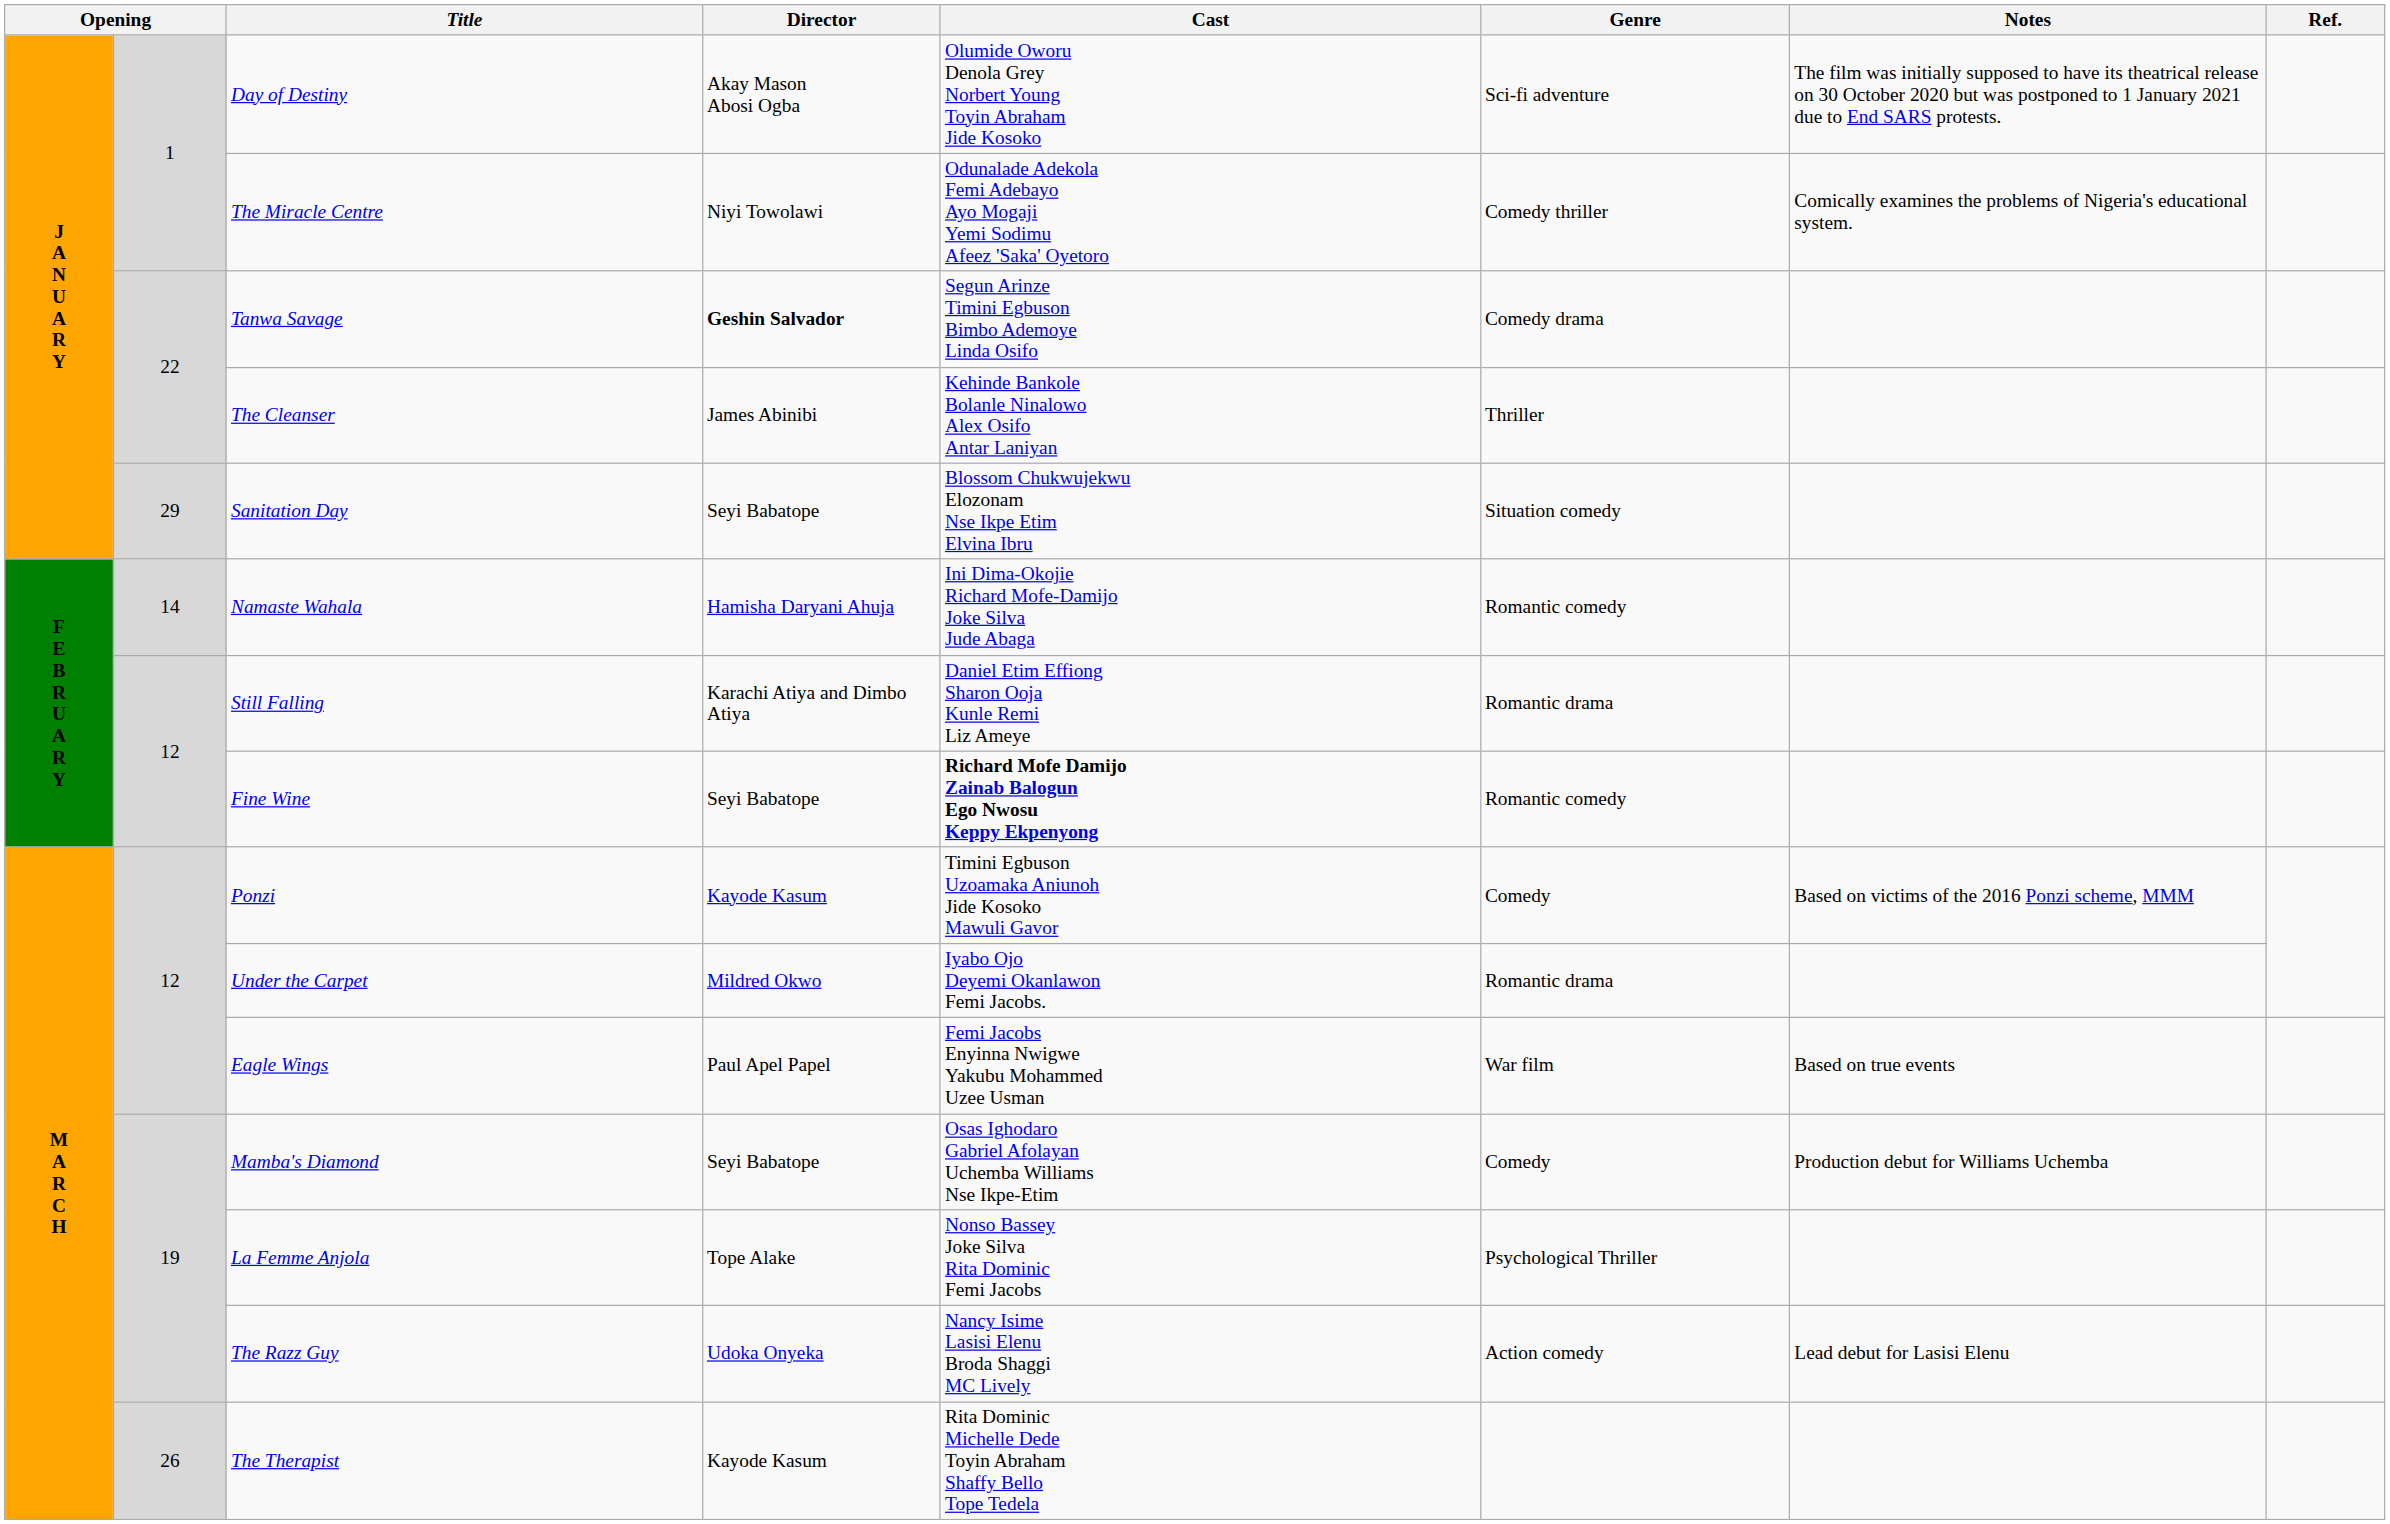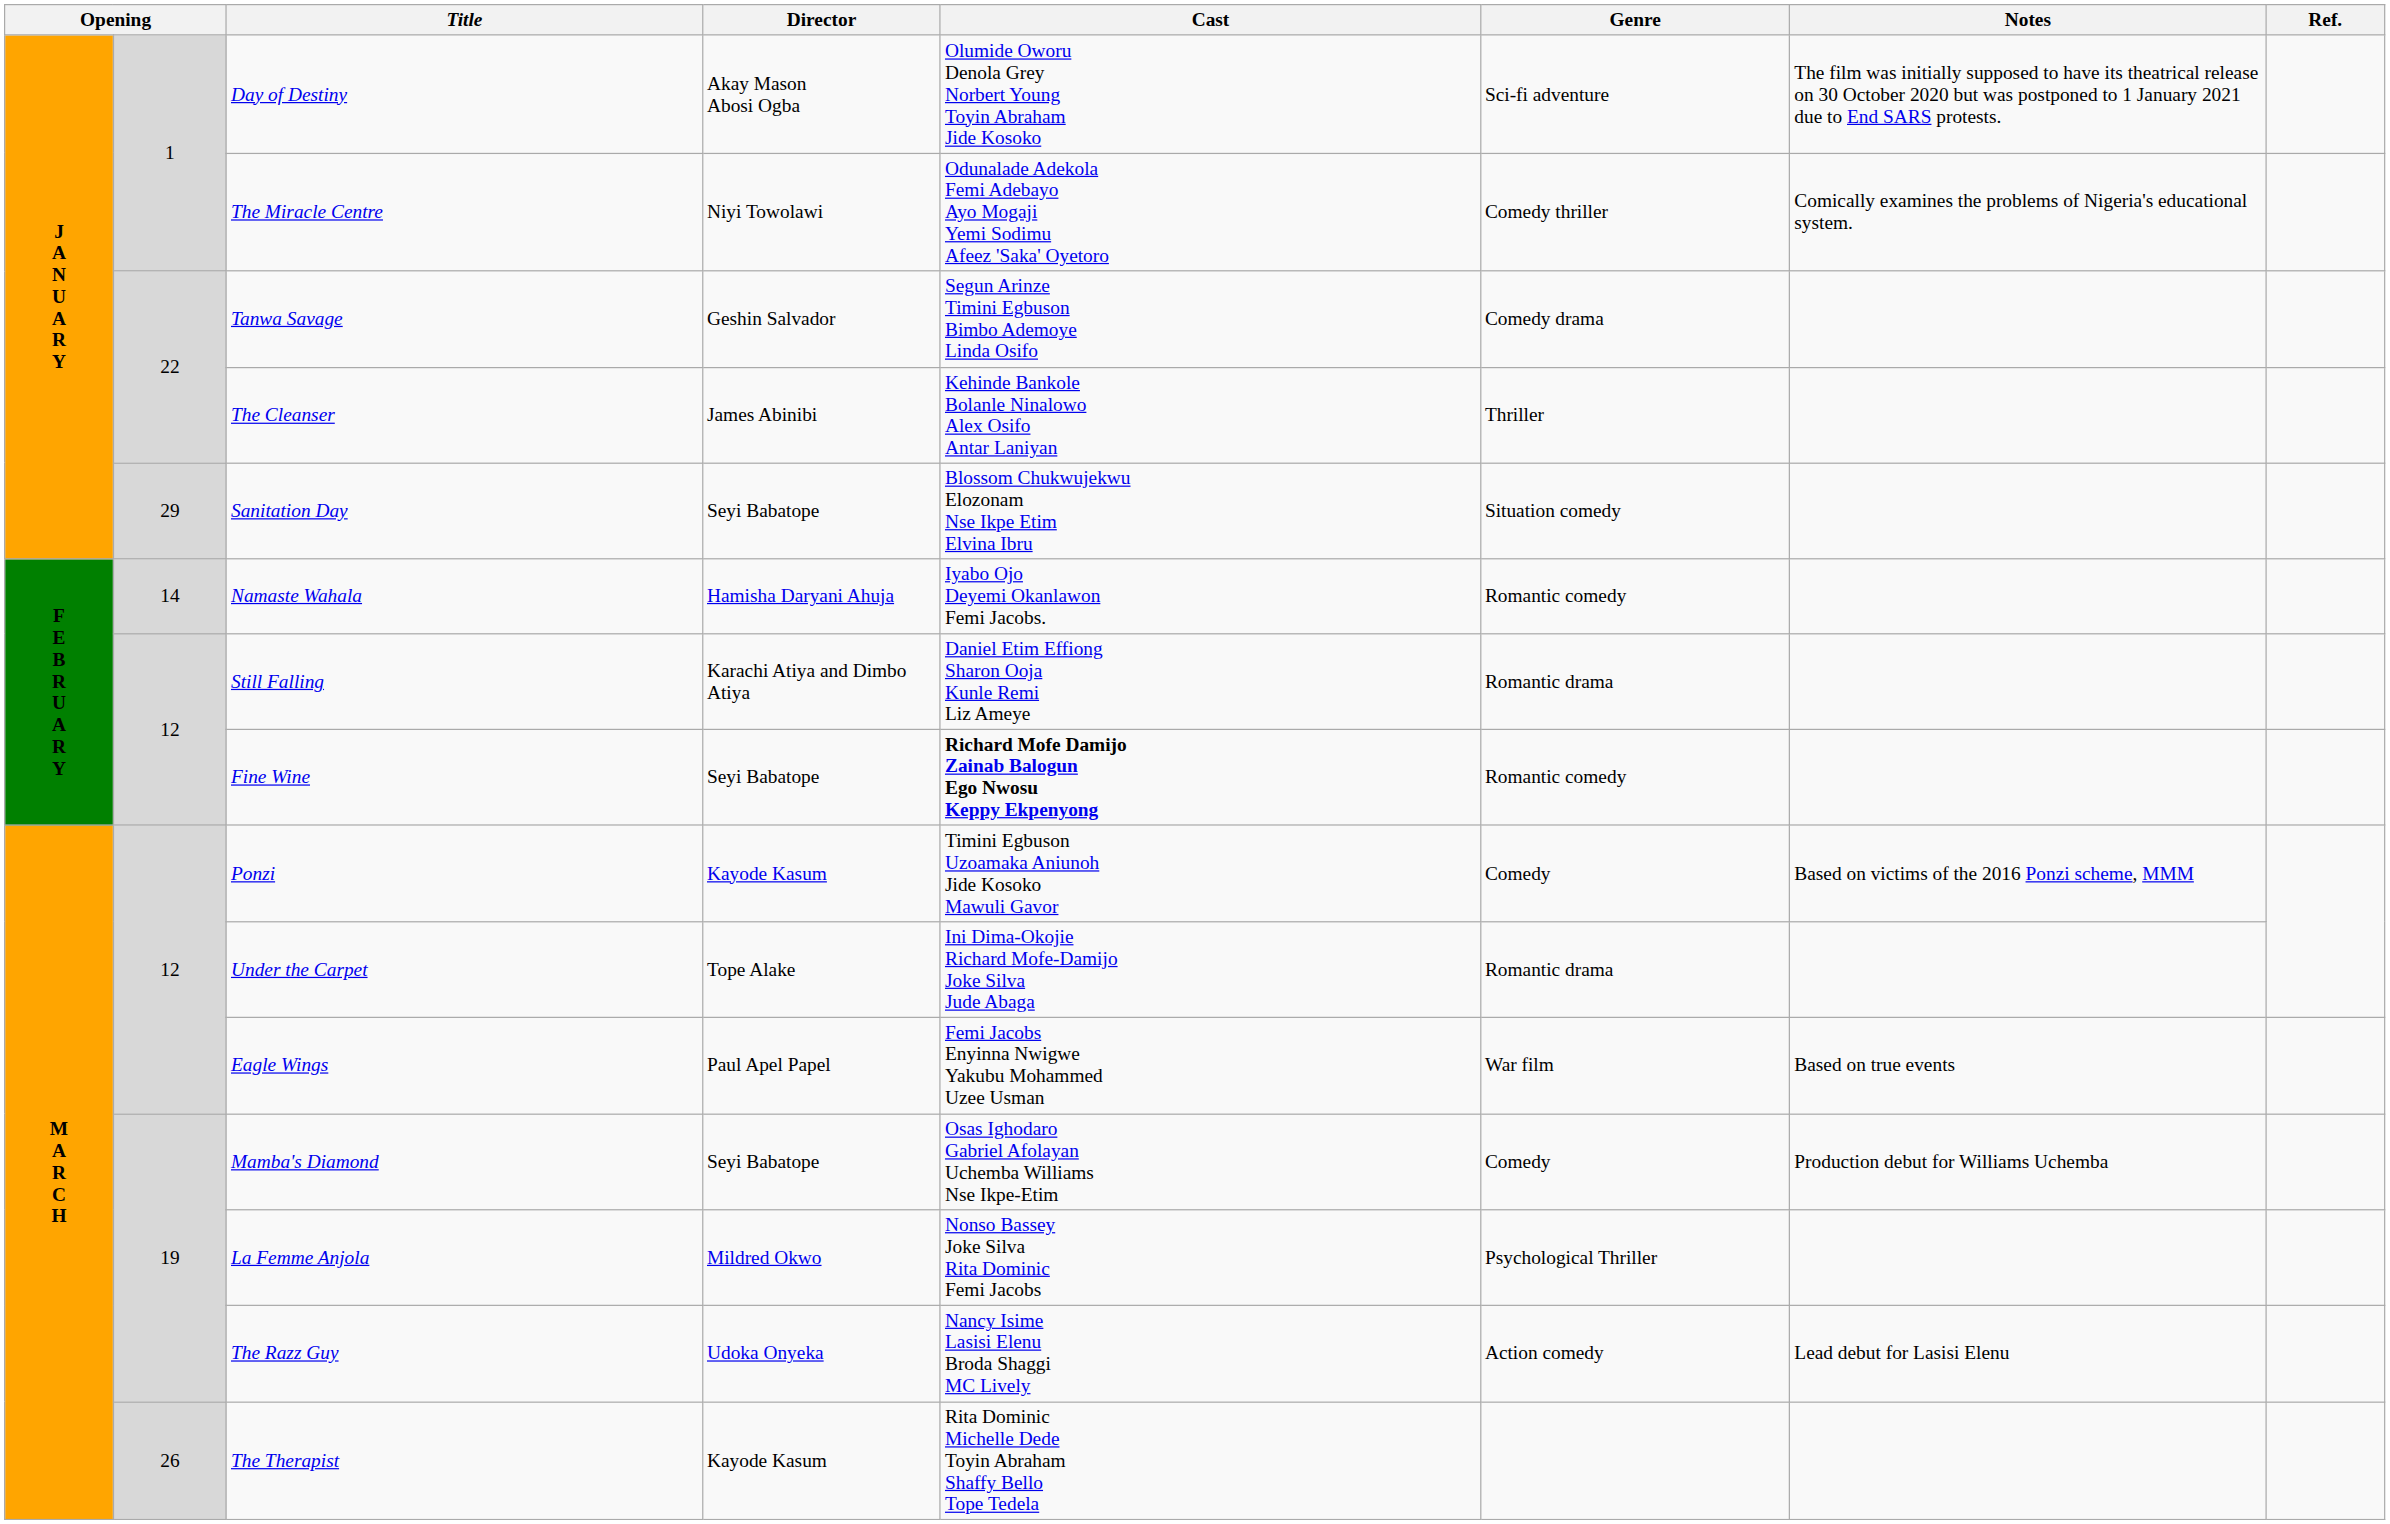Tanwa Savage | Director: bold -> normal
Namaste Wahala | Cast: Ini Dima-Okojie Richard Mofe-Damijo Joke Silva Jude Abaga -> Iyabo Ojo Deyemi Okanlawon Femi Jacobs.
Under the Carpet | Director: Mildred Okwo -> Tope Alake
Under the Carpet | Cast: Iyabo Ojo Deyemi Okanlawon Femi Jacobs. -> Ini Dima-Okojie Richard Mofe-Damijo Joke Silva Jude Abaga
La Femme Anjola | Director: Tope Alake -> Mildred Okwo
